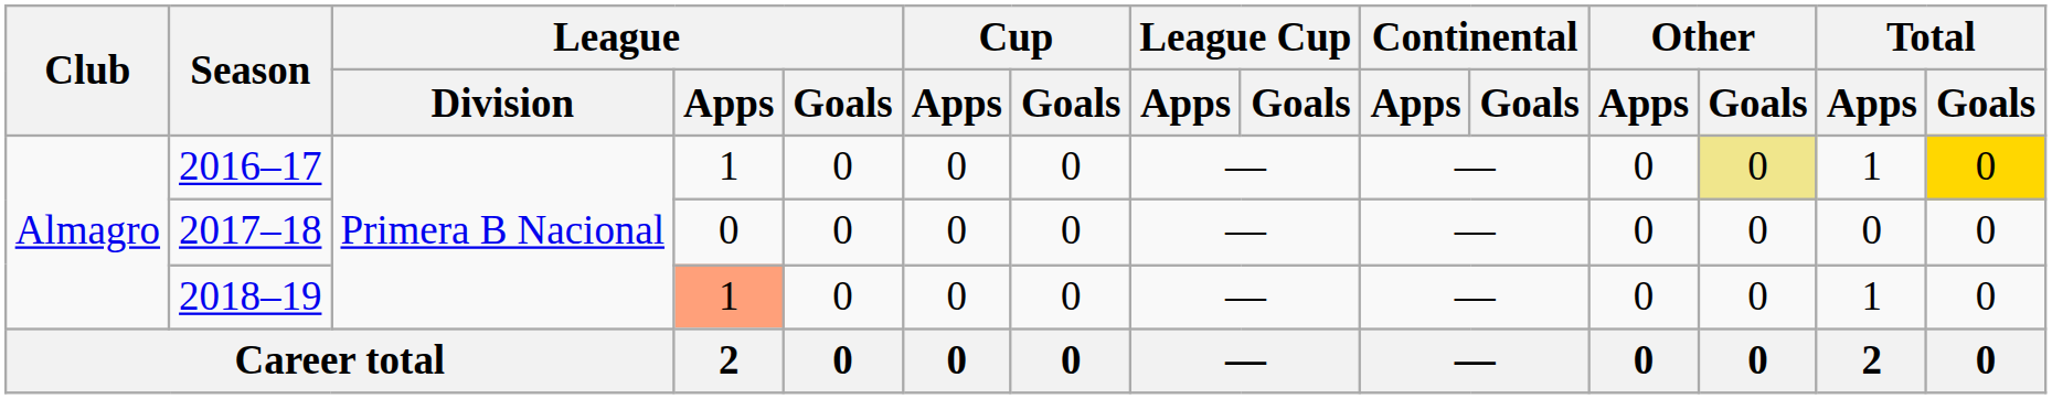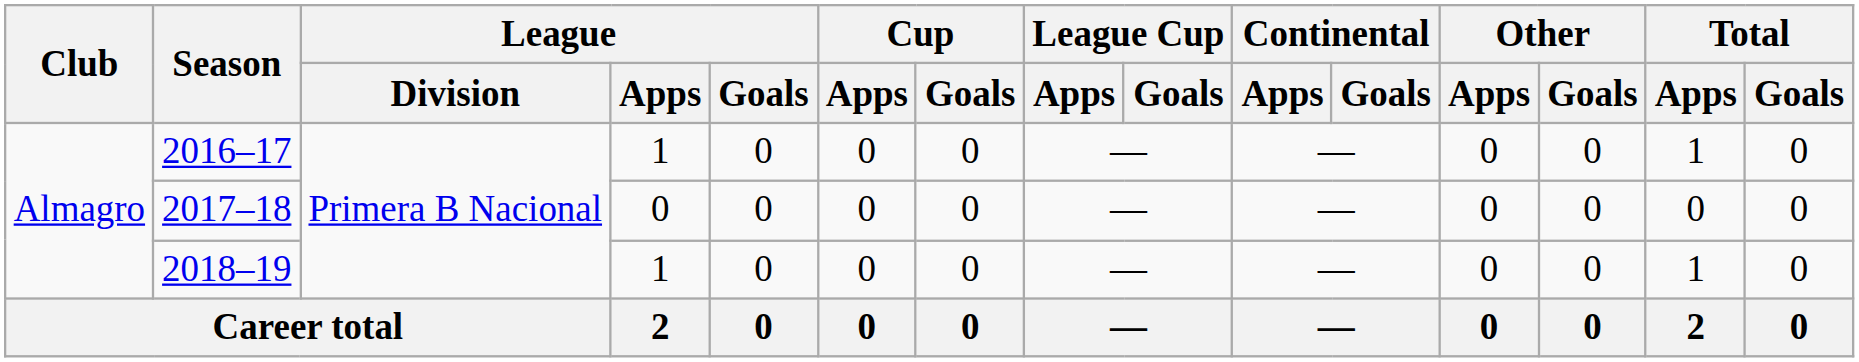2016–17 | Other / Goals: khaki background -> no background
2016–17 | Total / Goals: gold background -> no background
2018–19 | League / Apps: lightsalmon background -> no background
